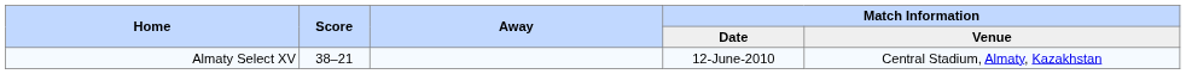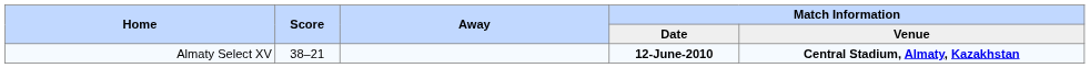Almaty Select XV | Match Information / Date: normal -> bold
Almaty Select XV | Match Information / Venue: normal -> bold
